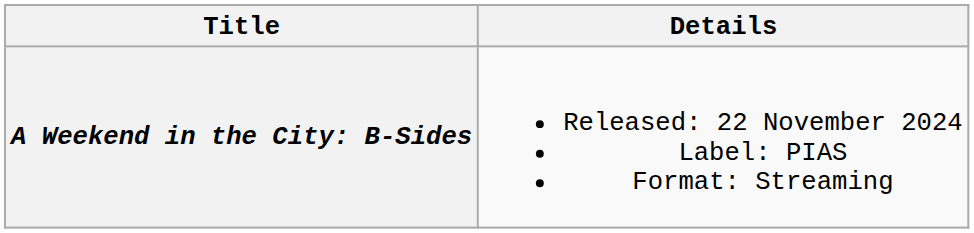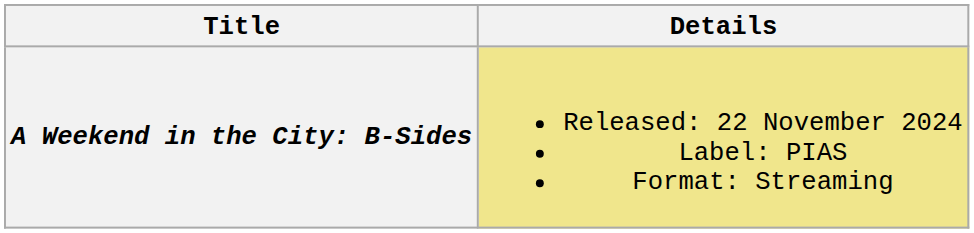A Weekend in the City: B-Sides | Details: no background -> khaki background
